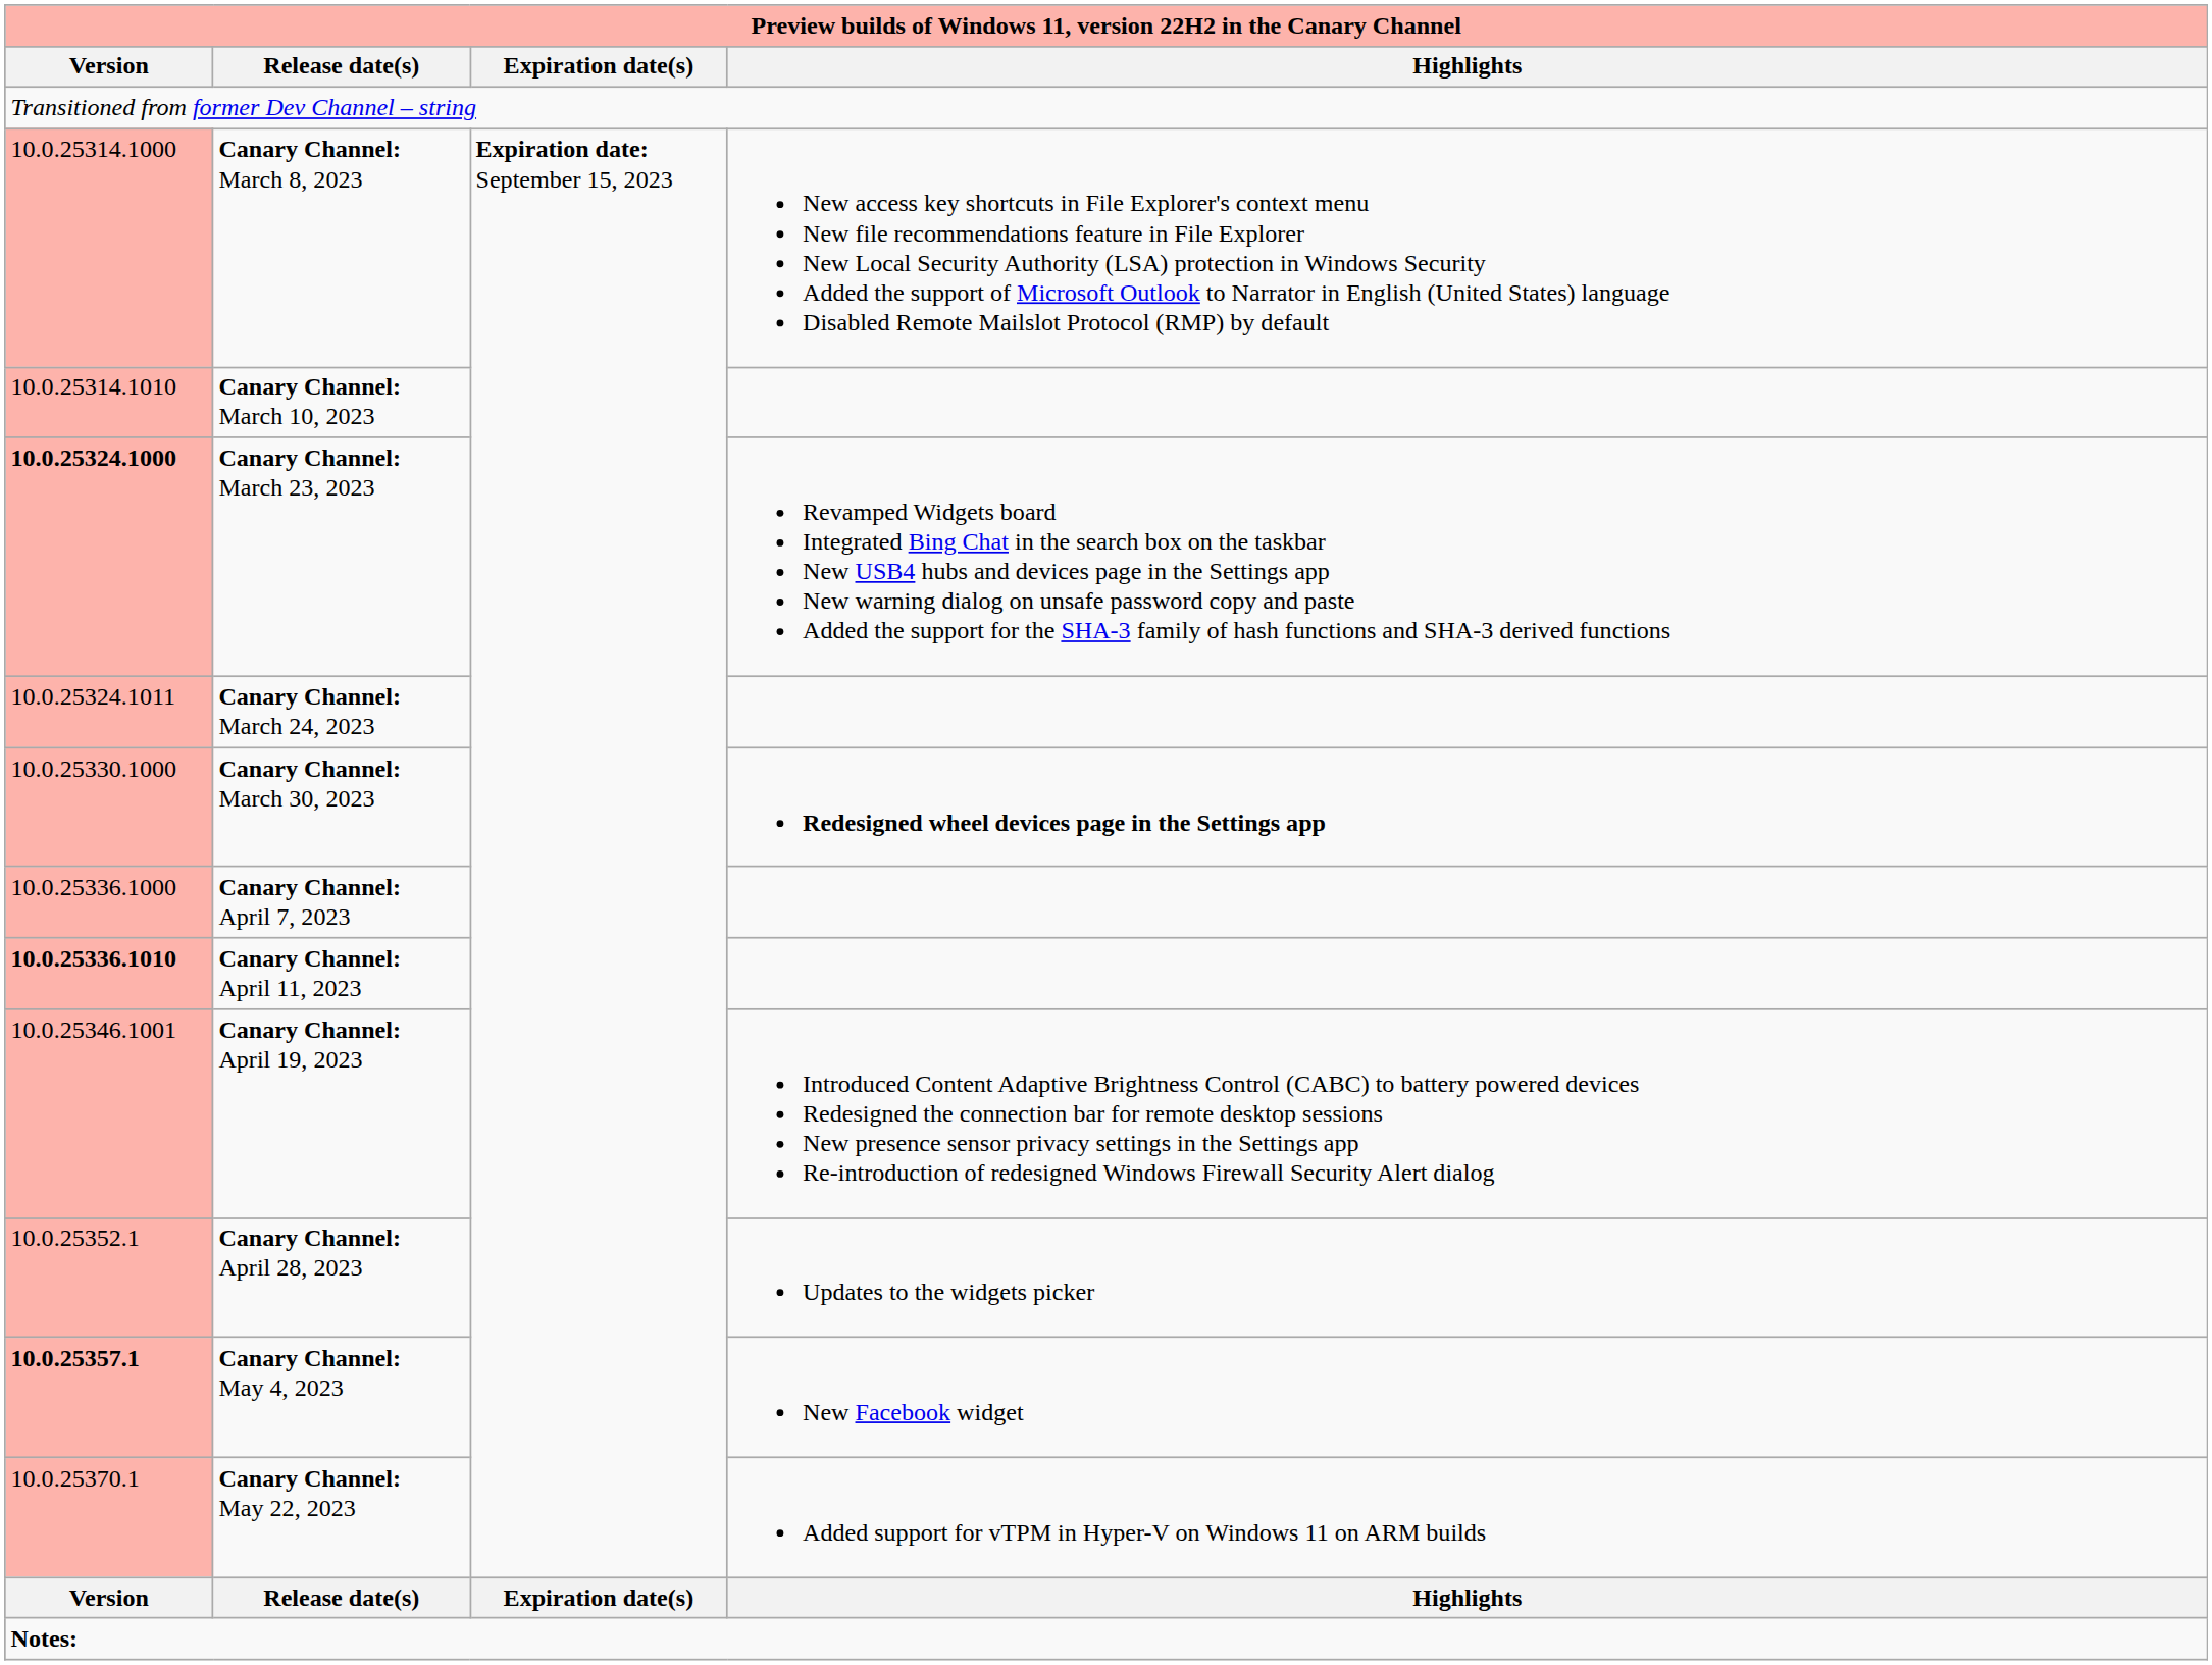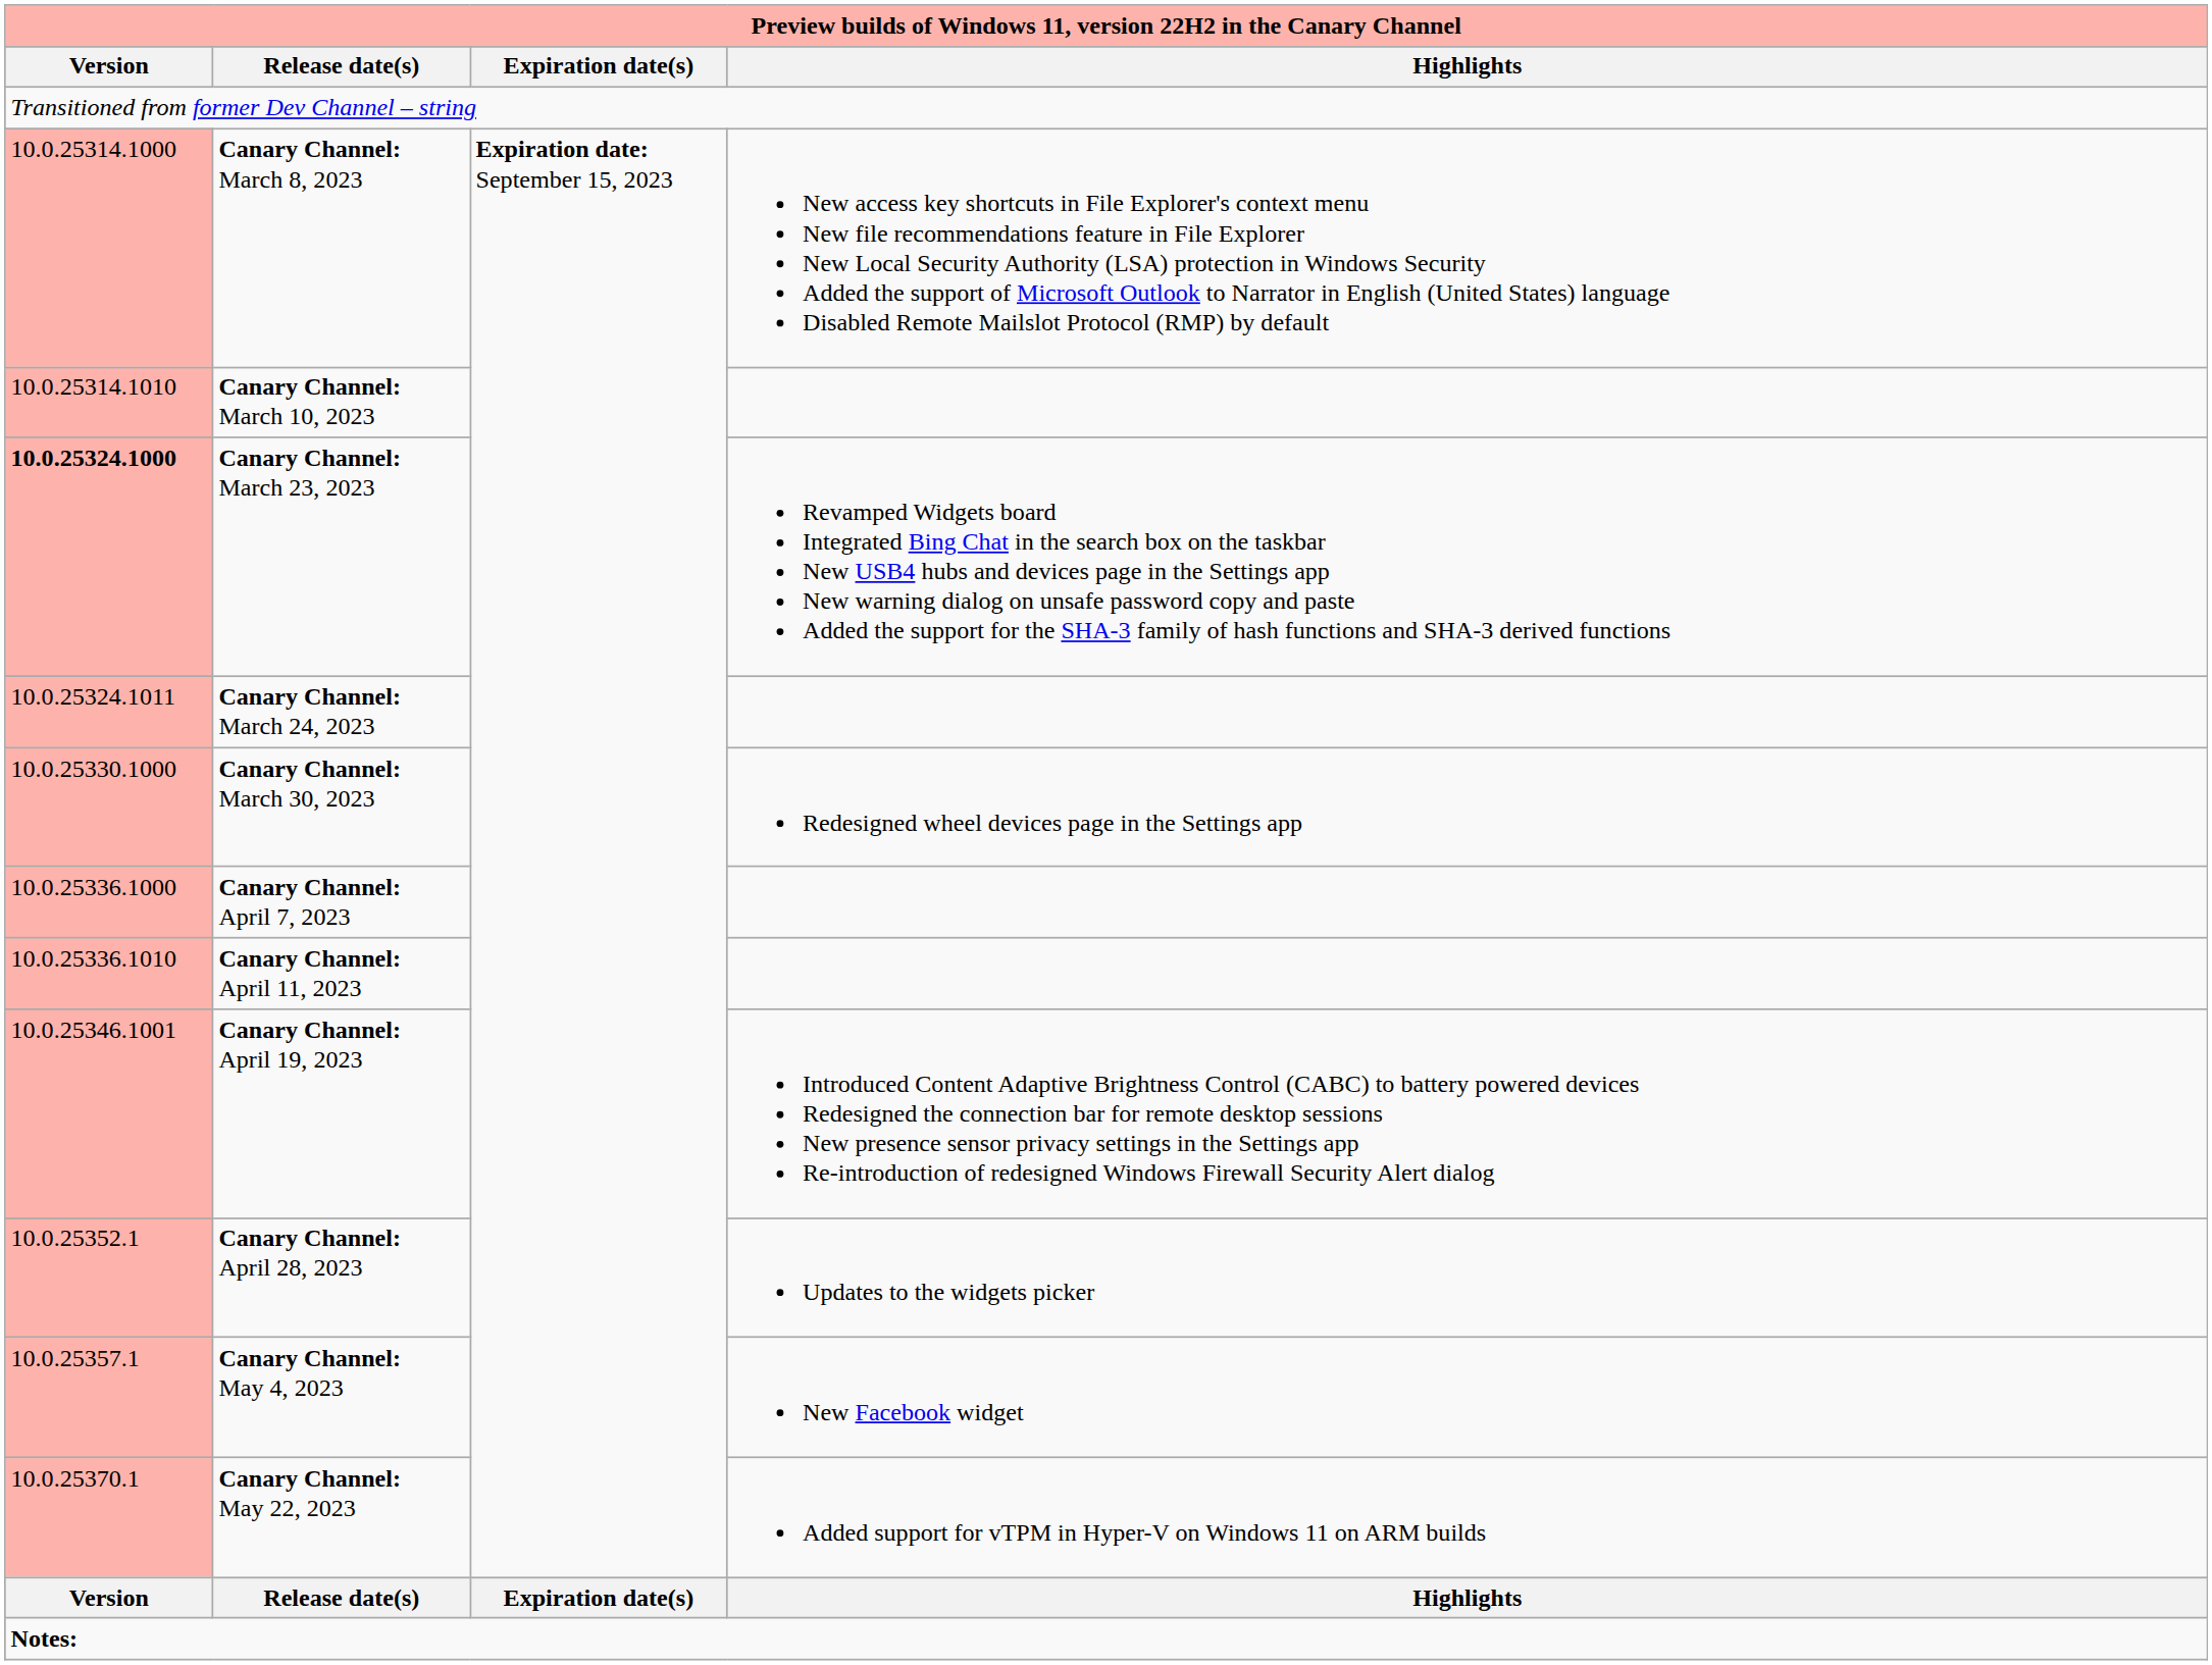Canary Channel: March 30, 2023 | Highlights: bold -> normal
Canary Channel: April 11, 2023 | Version: bold -> normal
Canary Channel: May 4, 2023 | Version: bold -> normal
